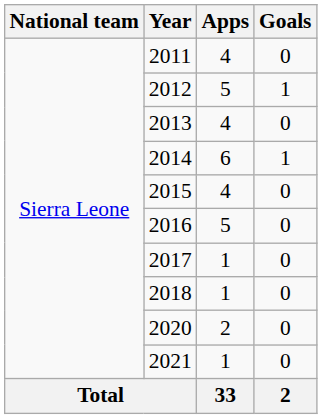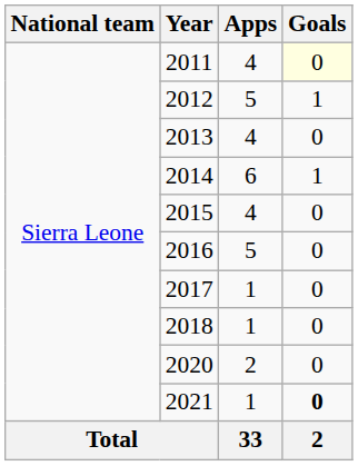2011 | Goals: no background -> lightyellow background
2021 | Goals: normal -> bold
